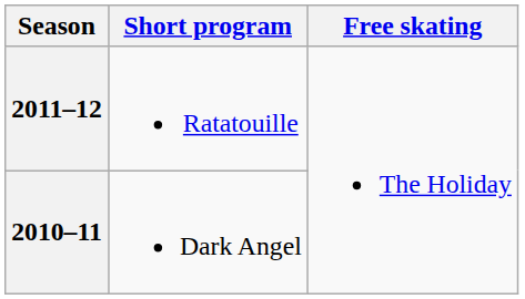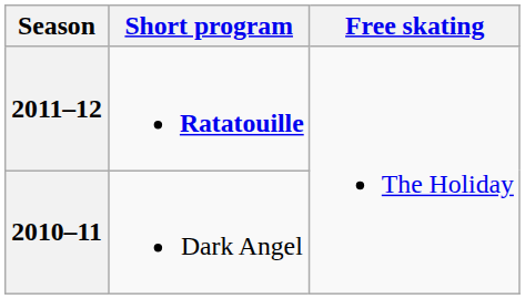2011–12 | Short program: normal -> bold
